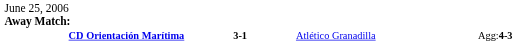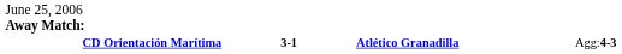CD Orientación Marítima | column 3: normal -> bold
